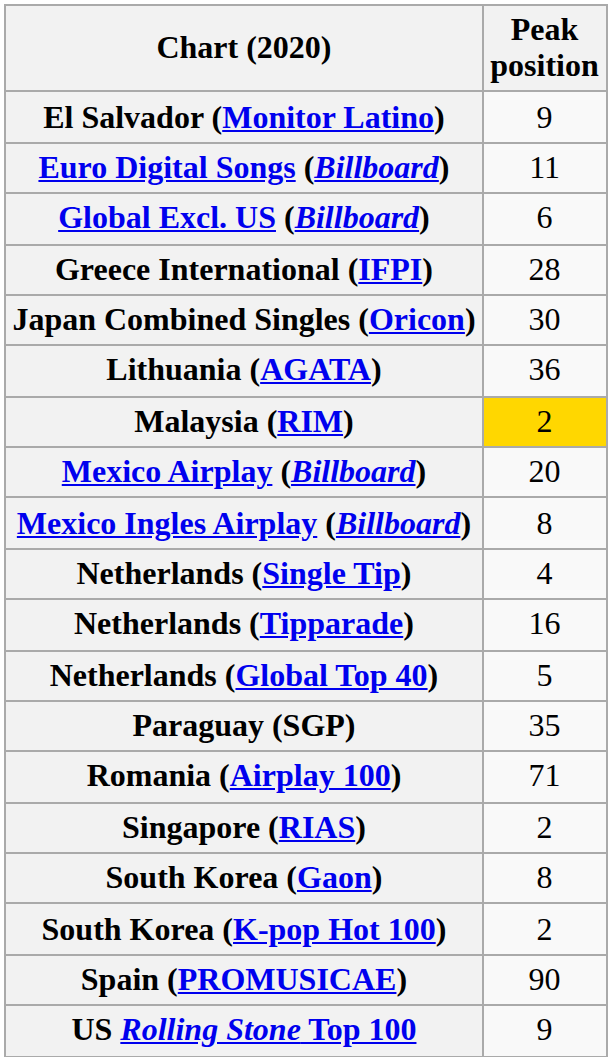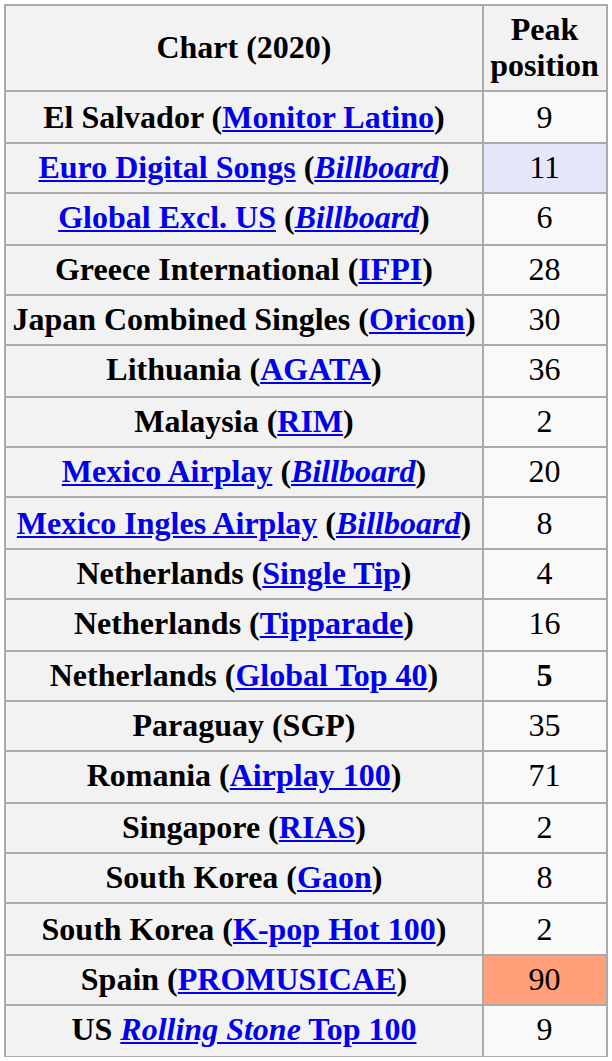Euro Digital Songs (Billboard) | Peak position: no background -> lavender background
Malaysia (RIM) | Peak position: gold background -> no background
Netherlands (Global Top 40) | Peak position: normal -> bold
Spain (PROMUSICAE) | Peak position: no background -> lightsalmon background
